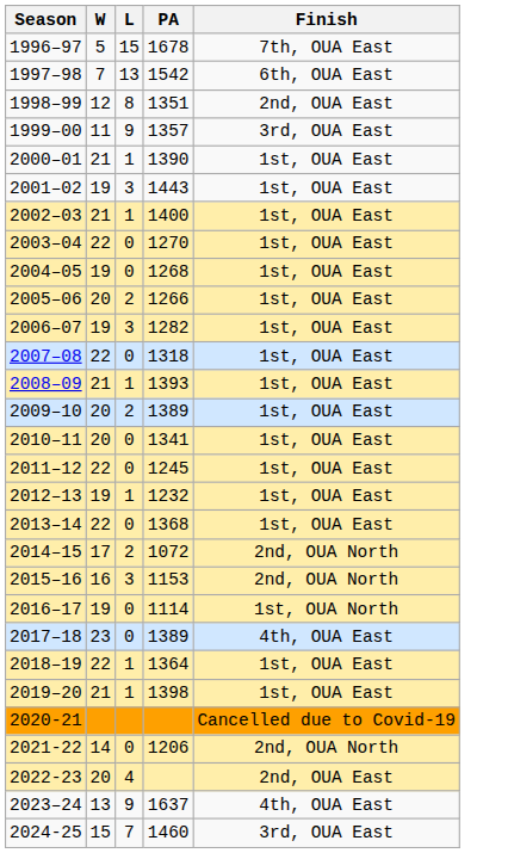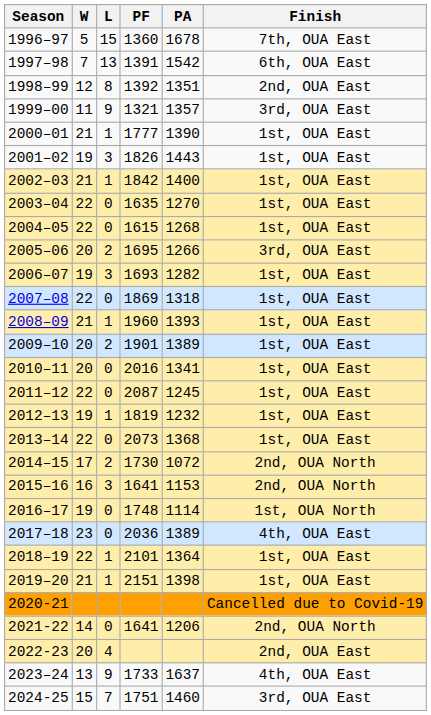+ column: PF | 1360 | 1391 | 1392 | 1321 | 1777 | 1826 | 1842 | 1635 | 1615 | 1695 | 1693 | 1869 | 1960 | 1901 | 2016 | 2087 | 1819 | 2073 | 1730 | 1641 | 1748 | 2036 | 2101 | 2151 | 1641 | 1733 | 1751
2004–05 | W: 19 -> 22
2005–06 | Finish: 1st, OUA East -> 3rd, OUA East
